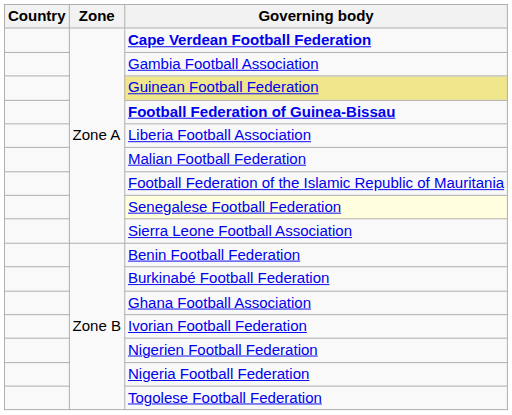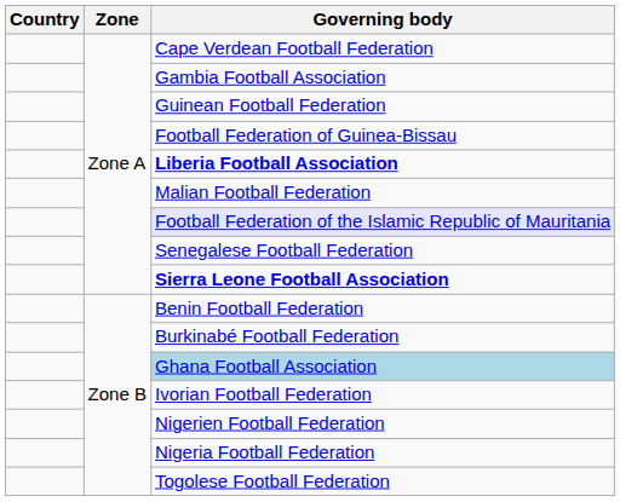Cape Verdean Football Federation | Governing body: bold -> normal
Guinean Football Federation | Governing body: khaki background -> no background
Football Federation of Guinea-Bissau | Governing body: bold -> normal
Liberia Football Association | Governing body: normal -> bold
Football Federation of the Islamic Republic of Mauritania | Governing body: no background -> lavender background
Senegalese Football Federation | Governing body: lightyellow background -> no background
Sierra Leone Football Association | Governing body: normal -> bold
Ghana Football Association | Governing body: no background -> lightblue background
